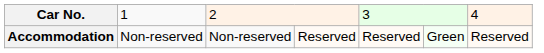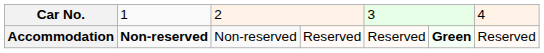Accommodation | column 2: normal -> bold
Accommodation | column 6: normal -> bold
